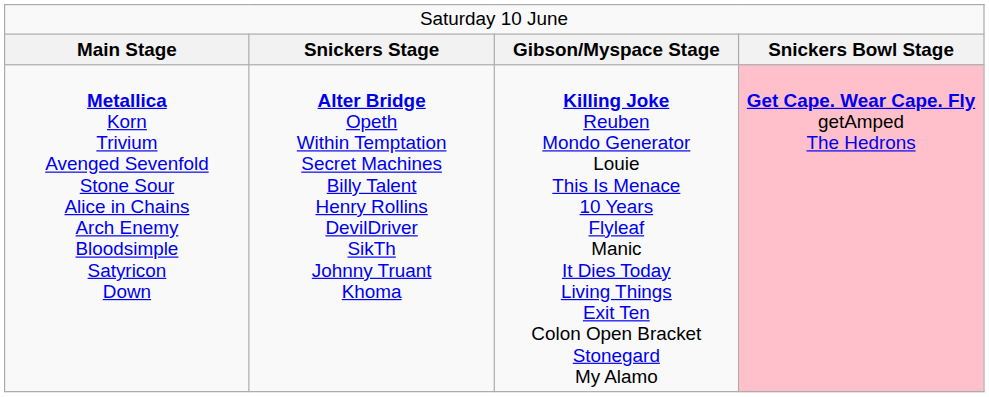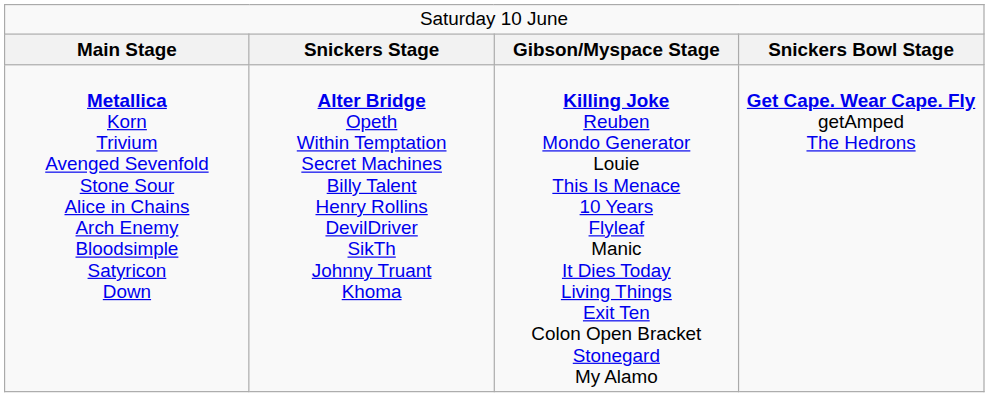row 3 | column 4: pink background -> no background
